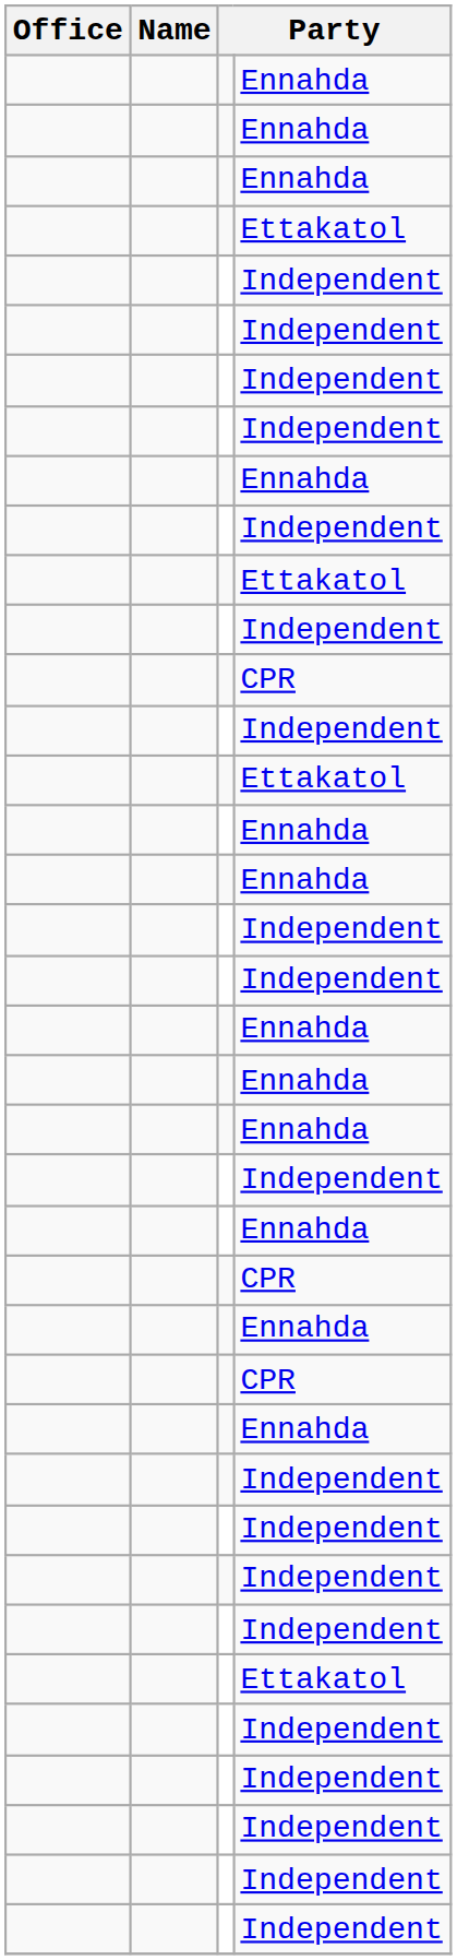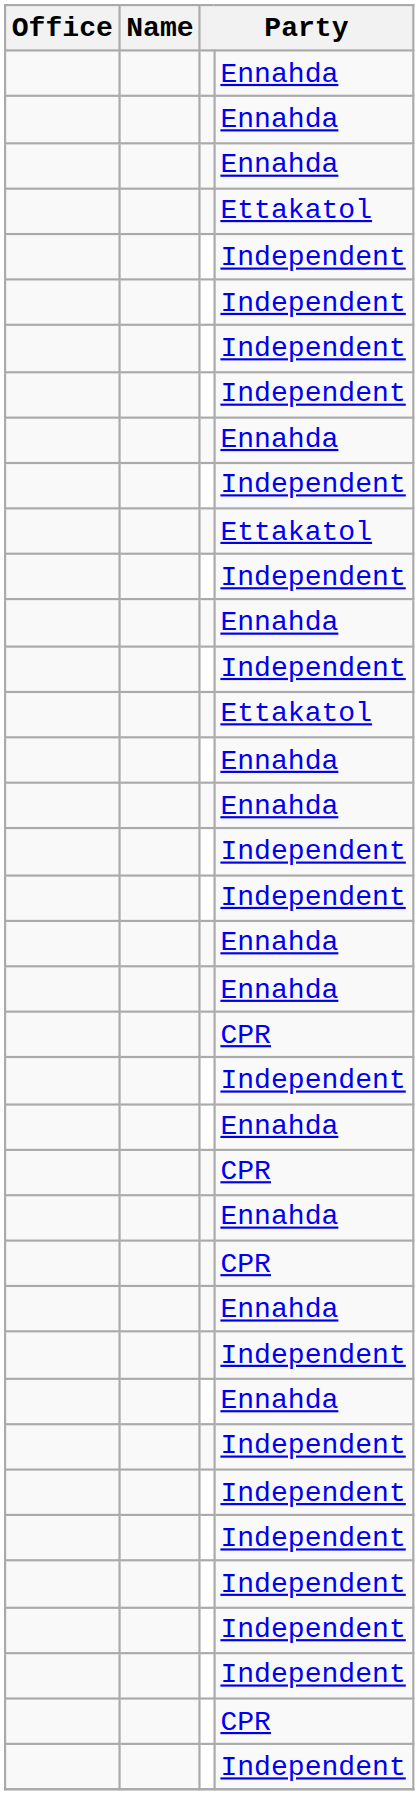row 14 | column 4: CPR -> Ennahda
row 23 | column 4: Ennahda -> CPR
row 31 | column 4: Independent -> Ennahda
row 34 | column 4: Ettakatol -> Independent
row 38 | column 4: Independent -> CPR
